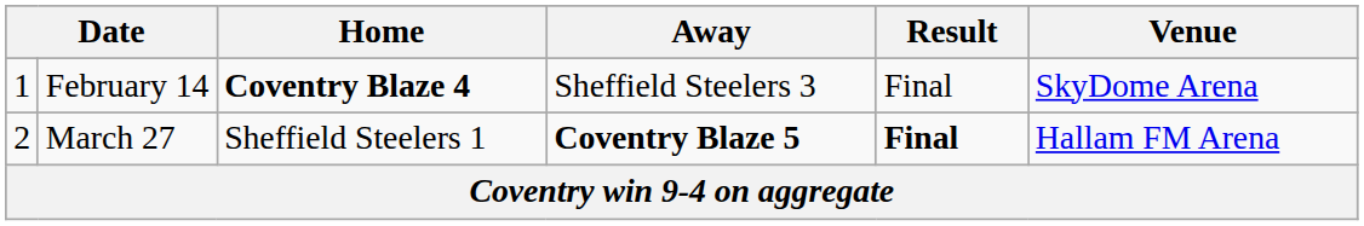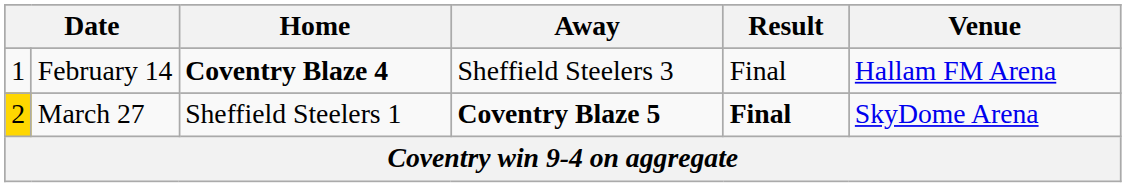February 14 | Venue: SkyDome Arena -> Hallam FM Arena
March 27 | column 1: no background -> gold background
March 27 | Venue: Hallam FM Arena -> SkyDome Arena
